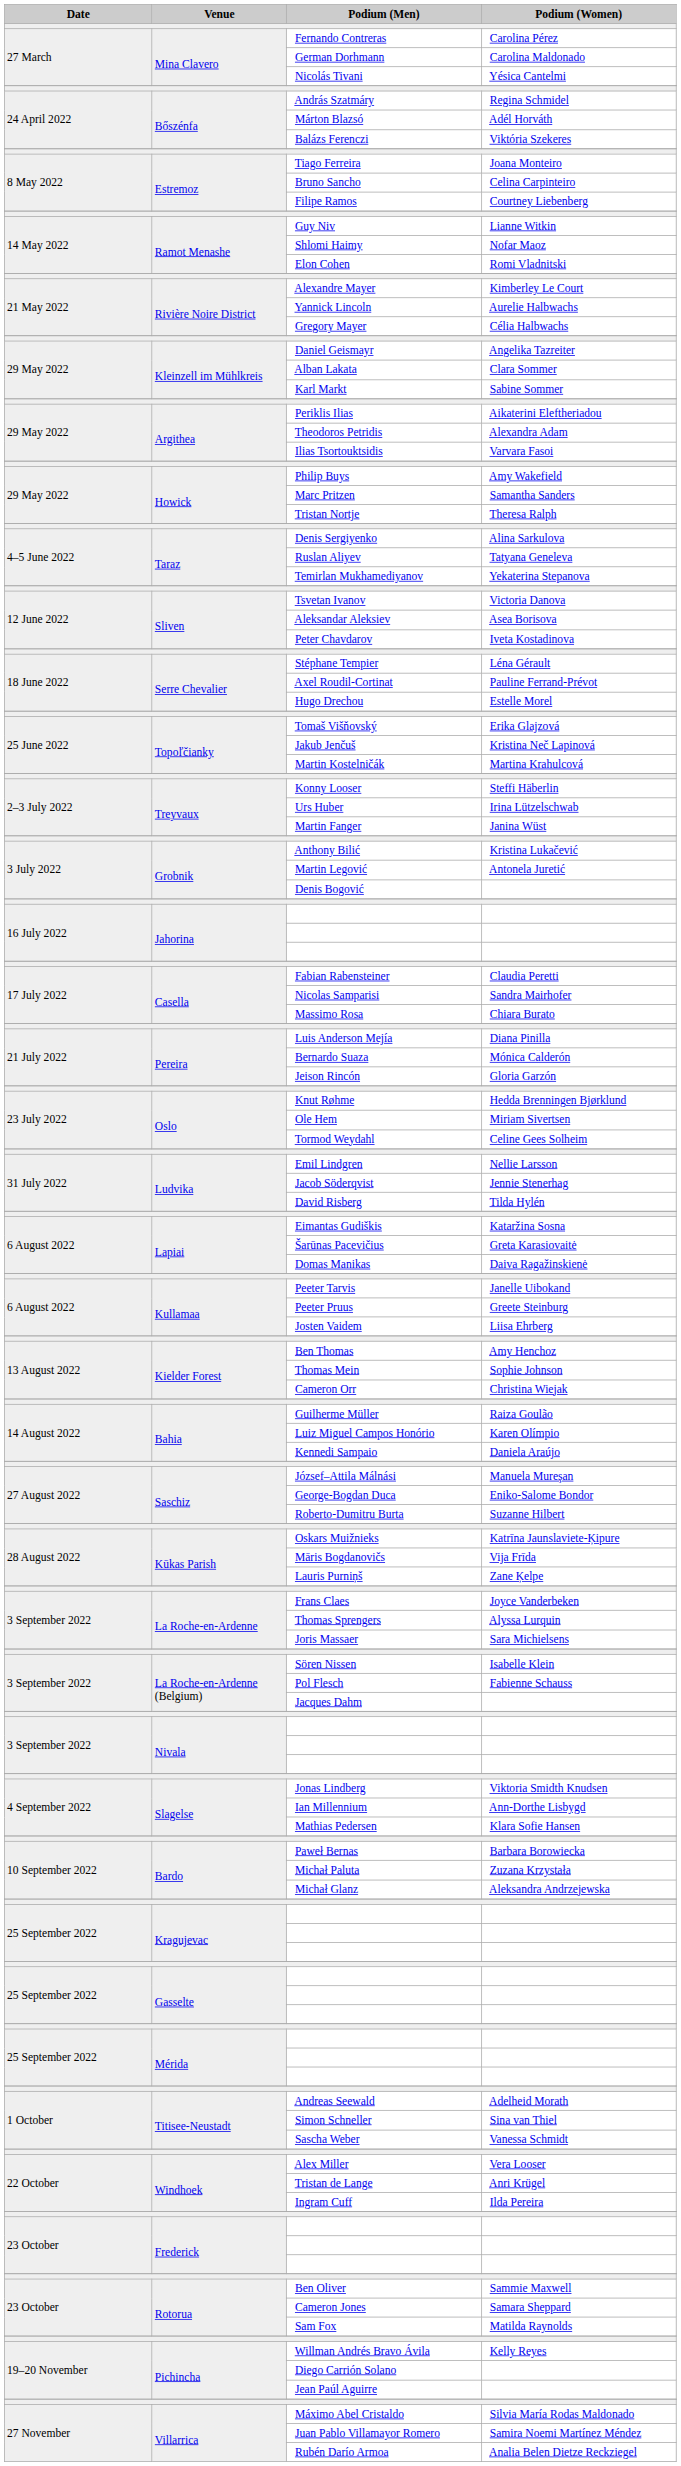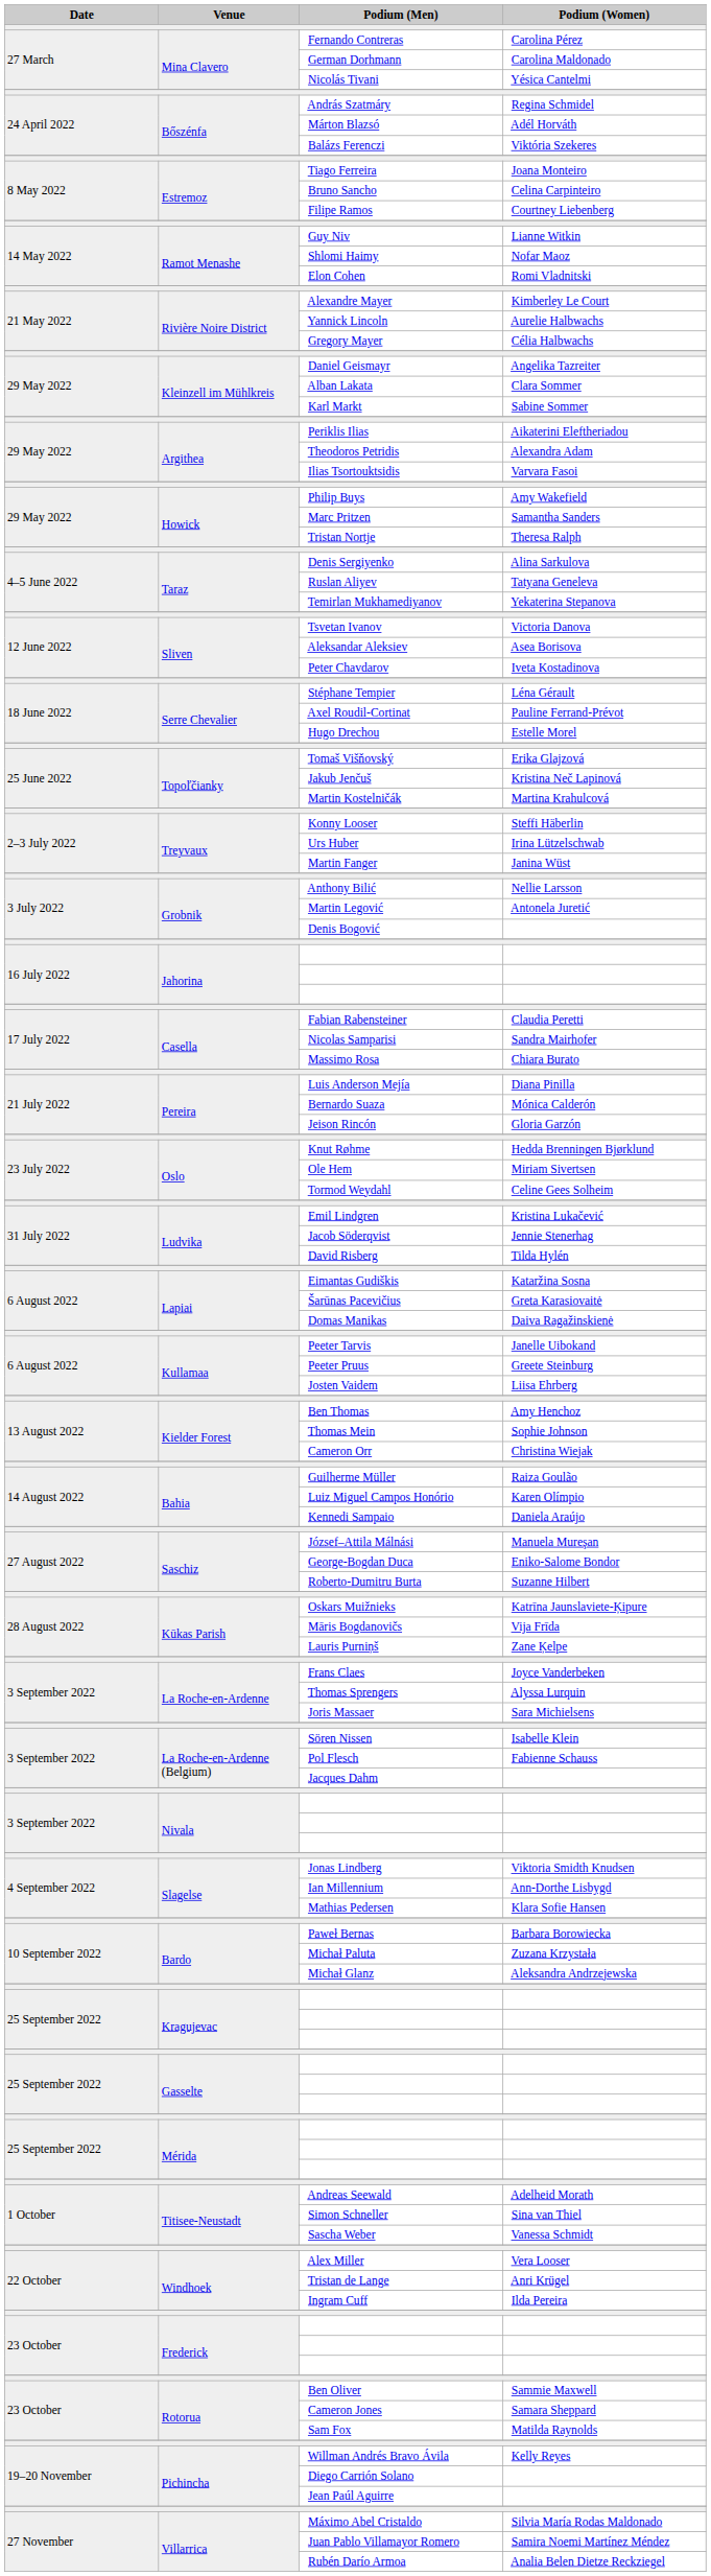Anthony Bilić | Podium (Women): Kristina Lukačević -> Nellie Larsson
Emil Lindgren | Podium (Women): Nellie Larsson -> Kristina Lukačević
